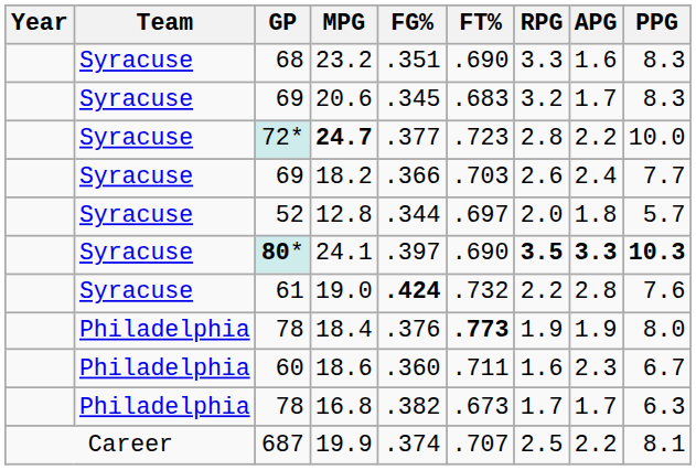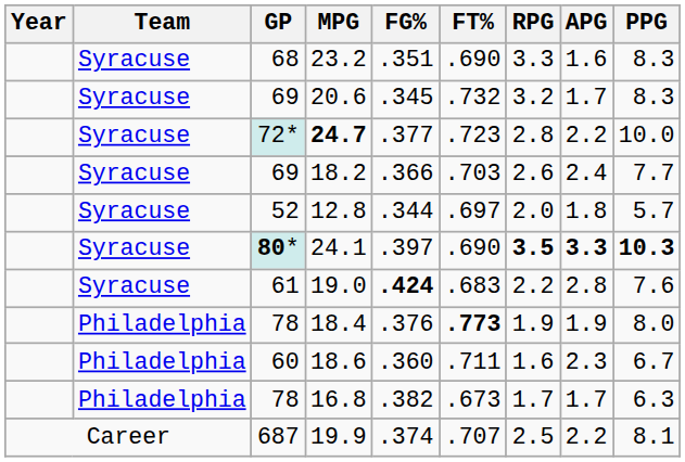20.6 | FT%: .683 -> .732
19.0 | FT%: .732 -> .683
